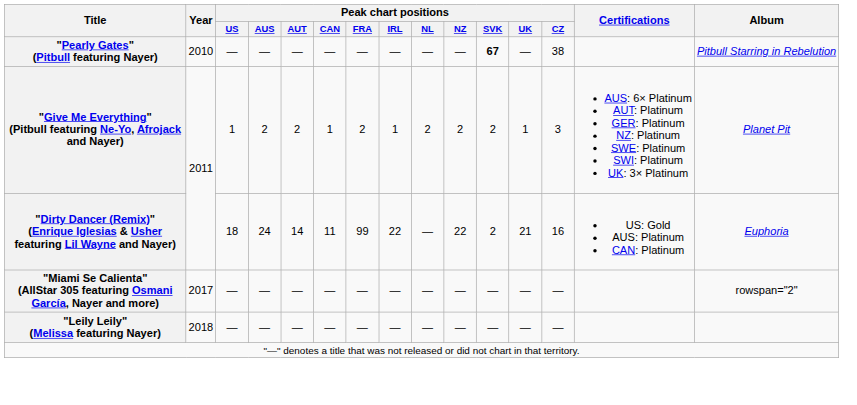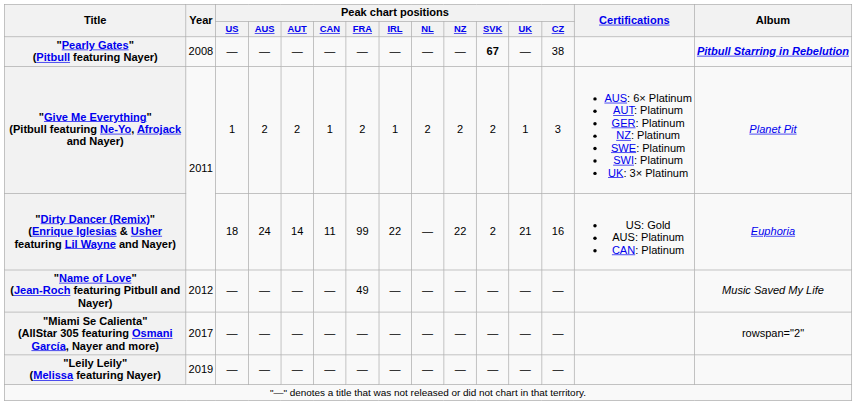"Pearly Gates" (Pitbull featuring Nayer) | Year: 2010 -> 2008
"Pearly Gates" (Pitbull featuring Nayer) | Album: normal -> bold
+ row: "Name of Love" (Jean-Roch featuring Pitbull and Nayer) | 2012 | — | — | — | — | 49 | — | — | — | — | — | — | Music Saved My Life
"Leily Leily" (Melissa featuring Nayer) | Year: 2018 -> 2019
